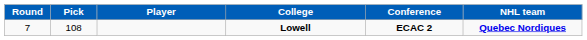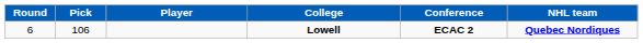Lowell | Round: 7 -> 6
Lowell | Pick: 108 -> 106
